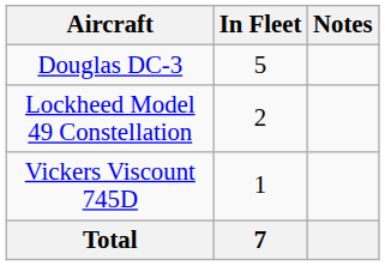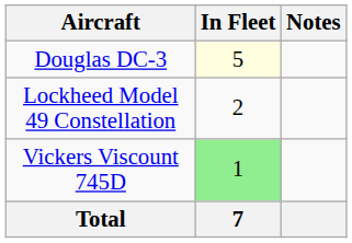Douglas DC-3 | In Fleet: no background -> lightyellow background
Vickers Viscount 745D | In Fleet: no background -> lightgreen background
